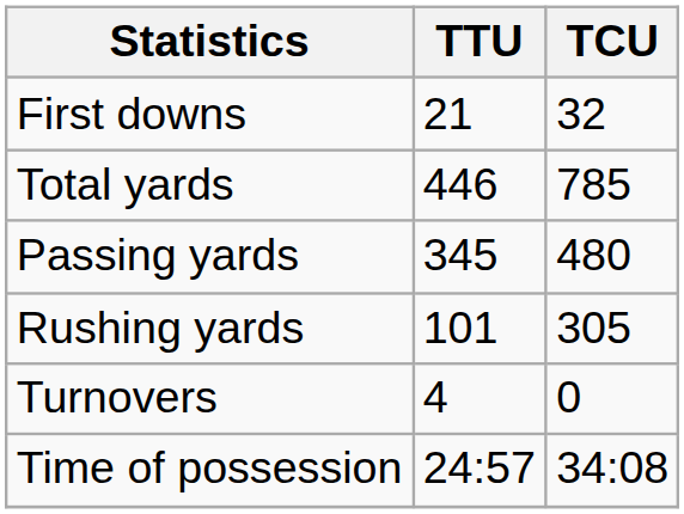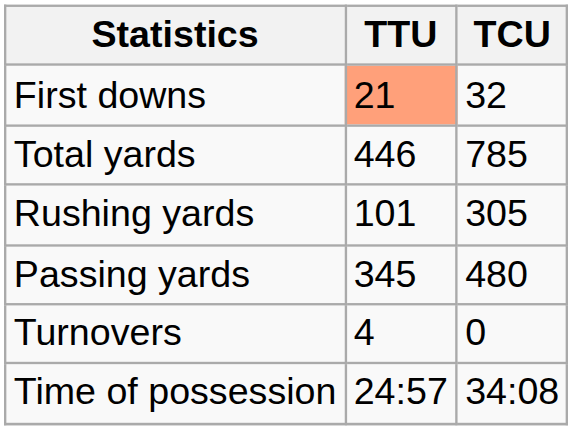First downs | TTU: no background -> lightsalmon background
rows swapped: Rushing yards <-> Passing yards
